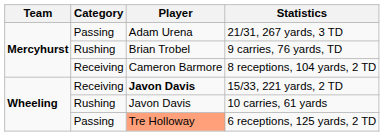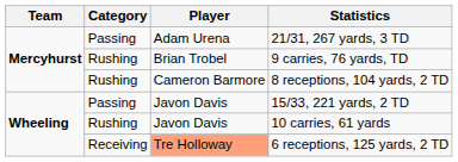8 receptions, 104 yards, 2 TD | Category: Receiving -> Rushing
15/33, 221 yards, 2 TD | Category: Receiving -> Passing
15/33, 221 yards, 2 TD | Player: bold -> normal
6 receptions, 125 yards, 2 TD | Category: Passing -> Receiving
